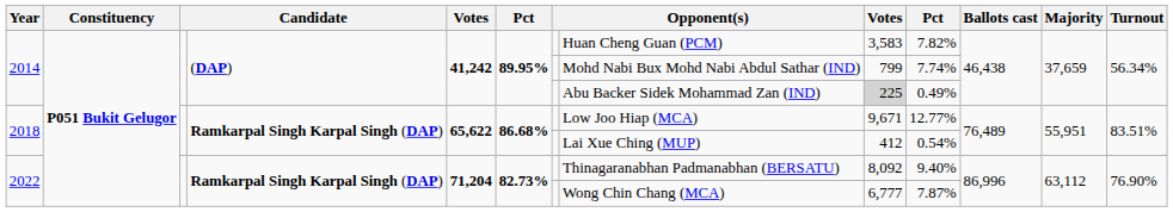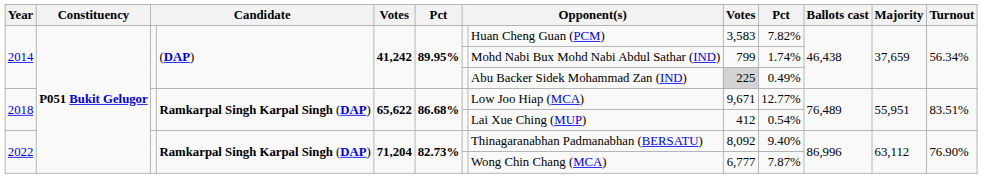row 3 | column 10: 7.74% -> 1.74%
